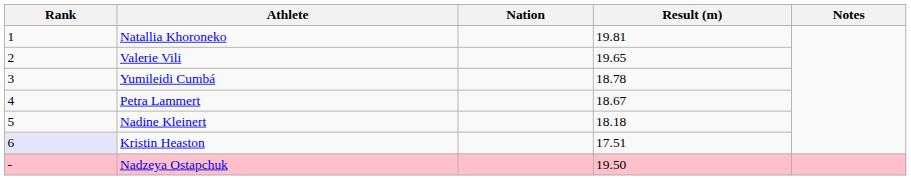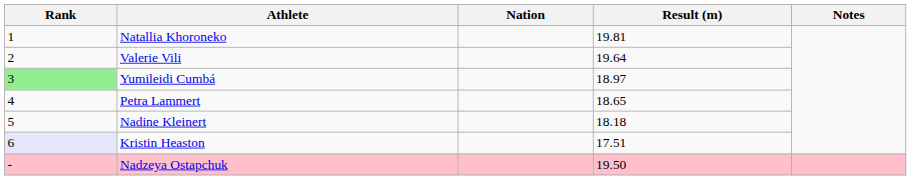Valerie Vili | Result (m): 19.65 -> 19.64
Yumileidi Cumbá | Rank: no background -> lightgreen background
Yumileidi Cumbá | Result (m): 18.78 -> 18.97
Petra Lammert | Result (m): 18.67 -> 18.65
